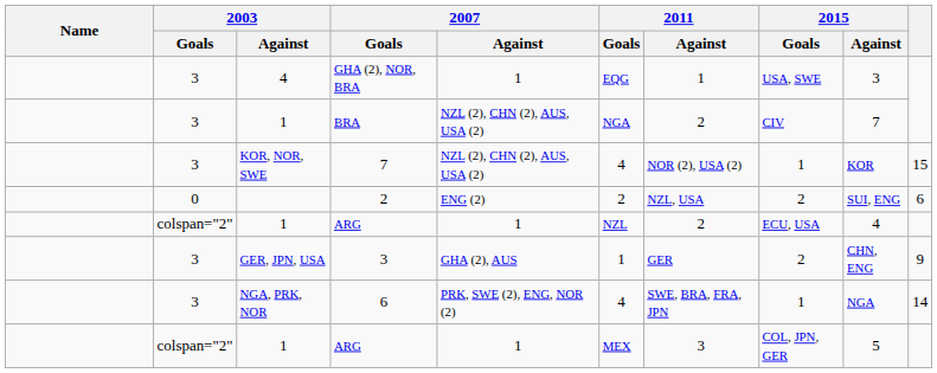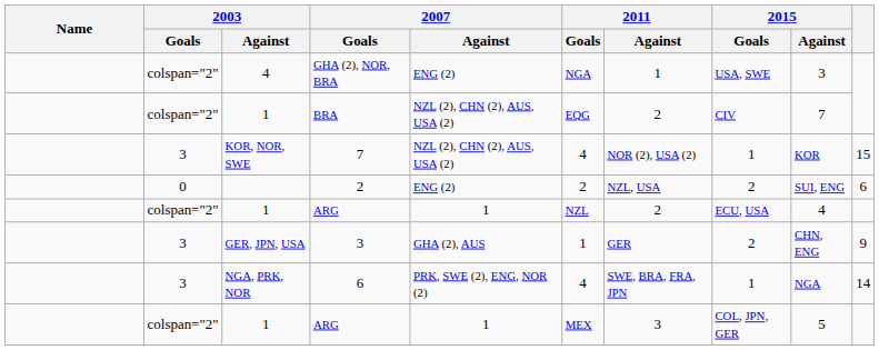GHA (2), NOR, BRA | 2003 / Goals: 3 -> colspan="2"
GHA (2), NOR, BRA | 2007 / Against: 1 -> ENG (2)
GHA (2), NOR, BRA | 2011 / Goals: EQG -> NGA
BRA | 2003 / Goals: 3 -> colspan="2"
BRA | 2011 / Goals: NGA -> EQG
